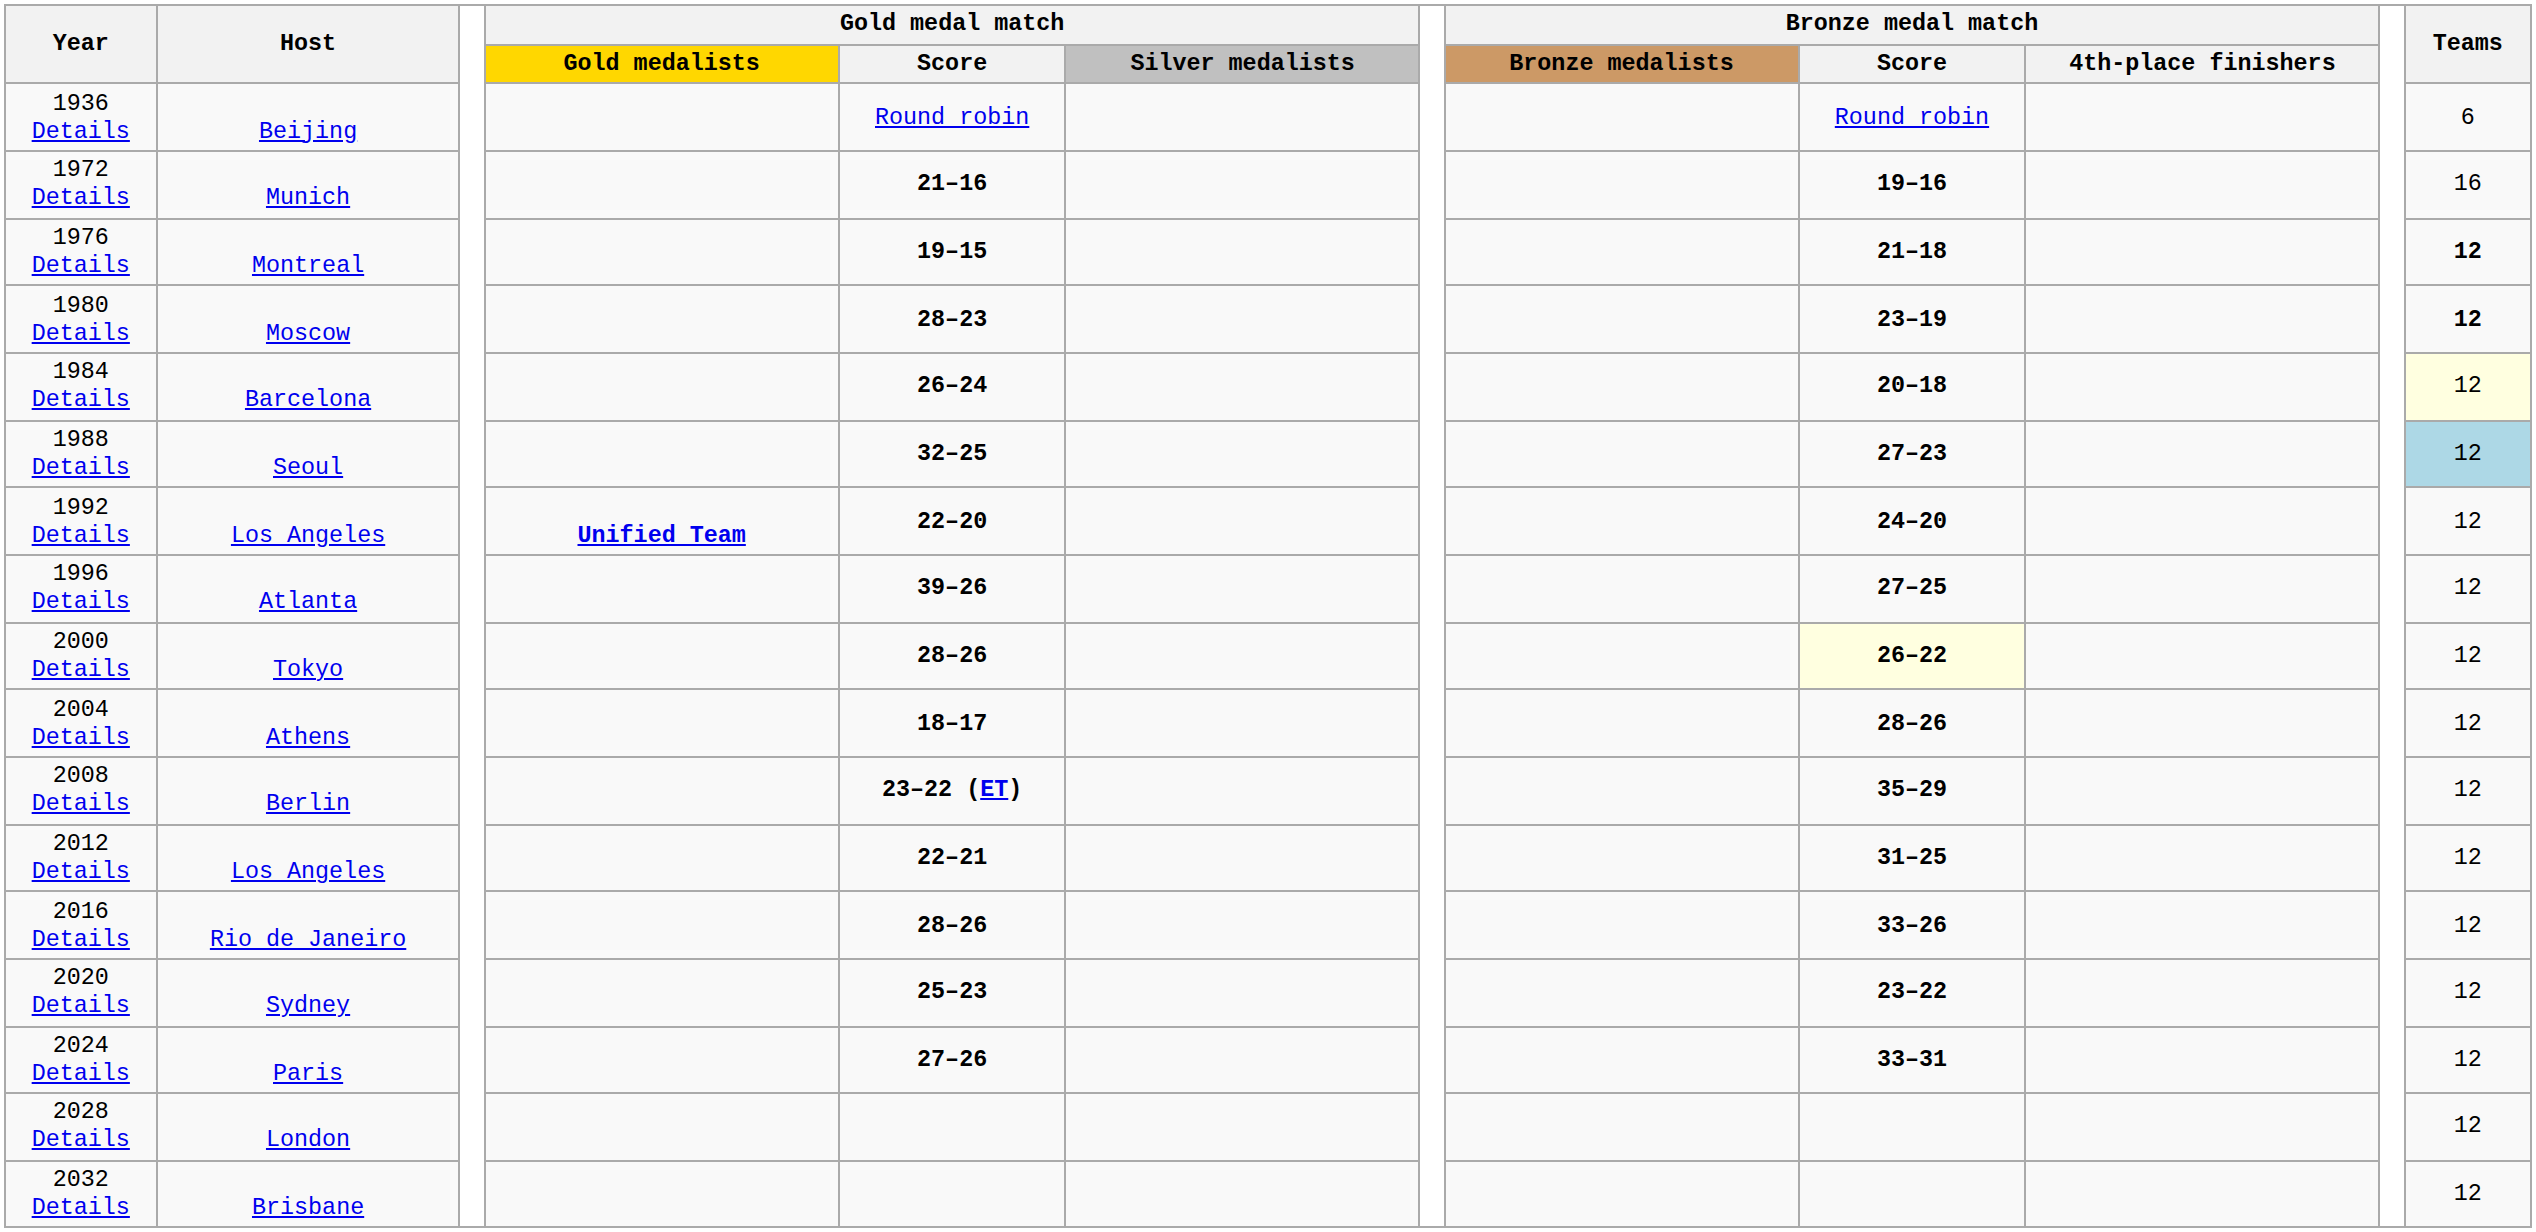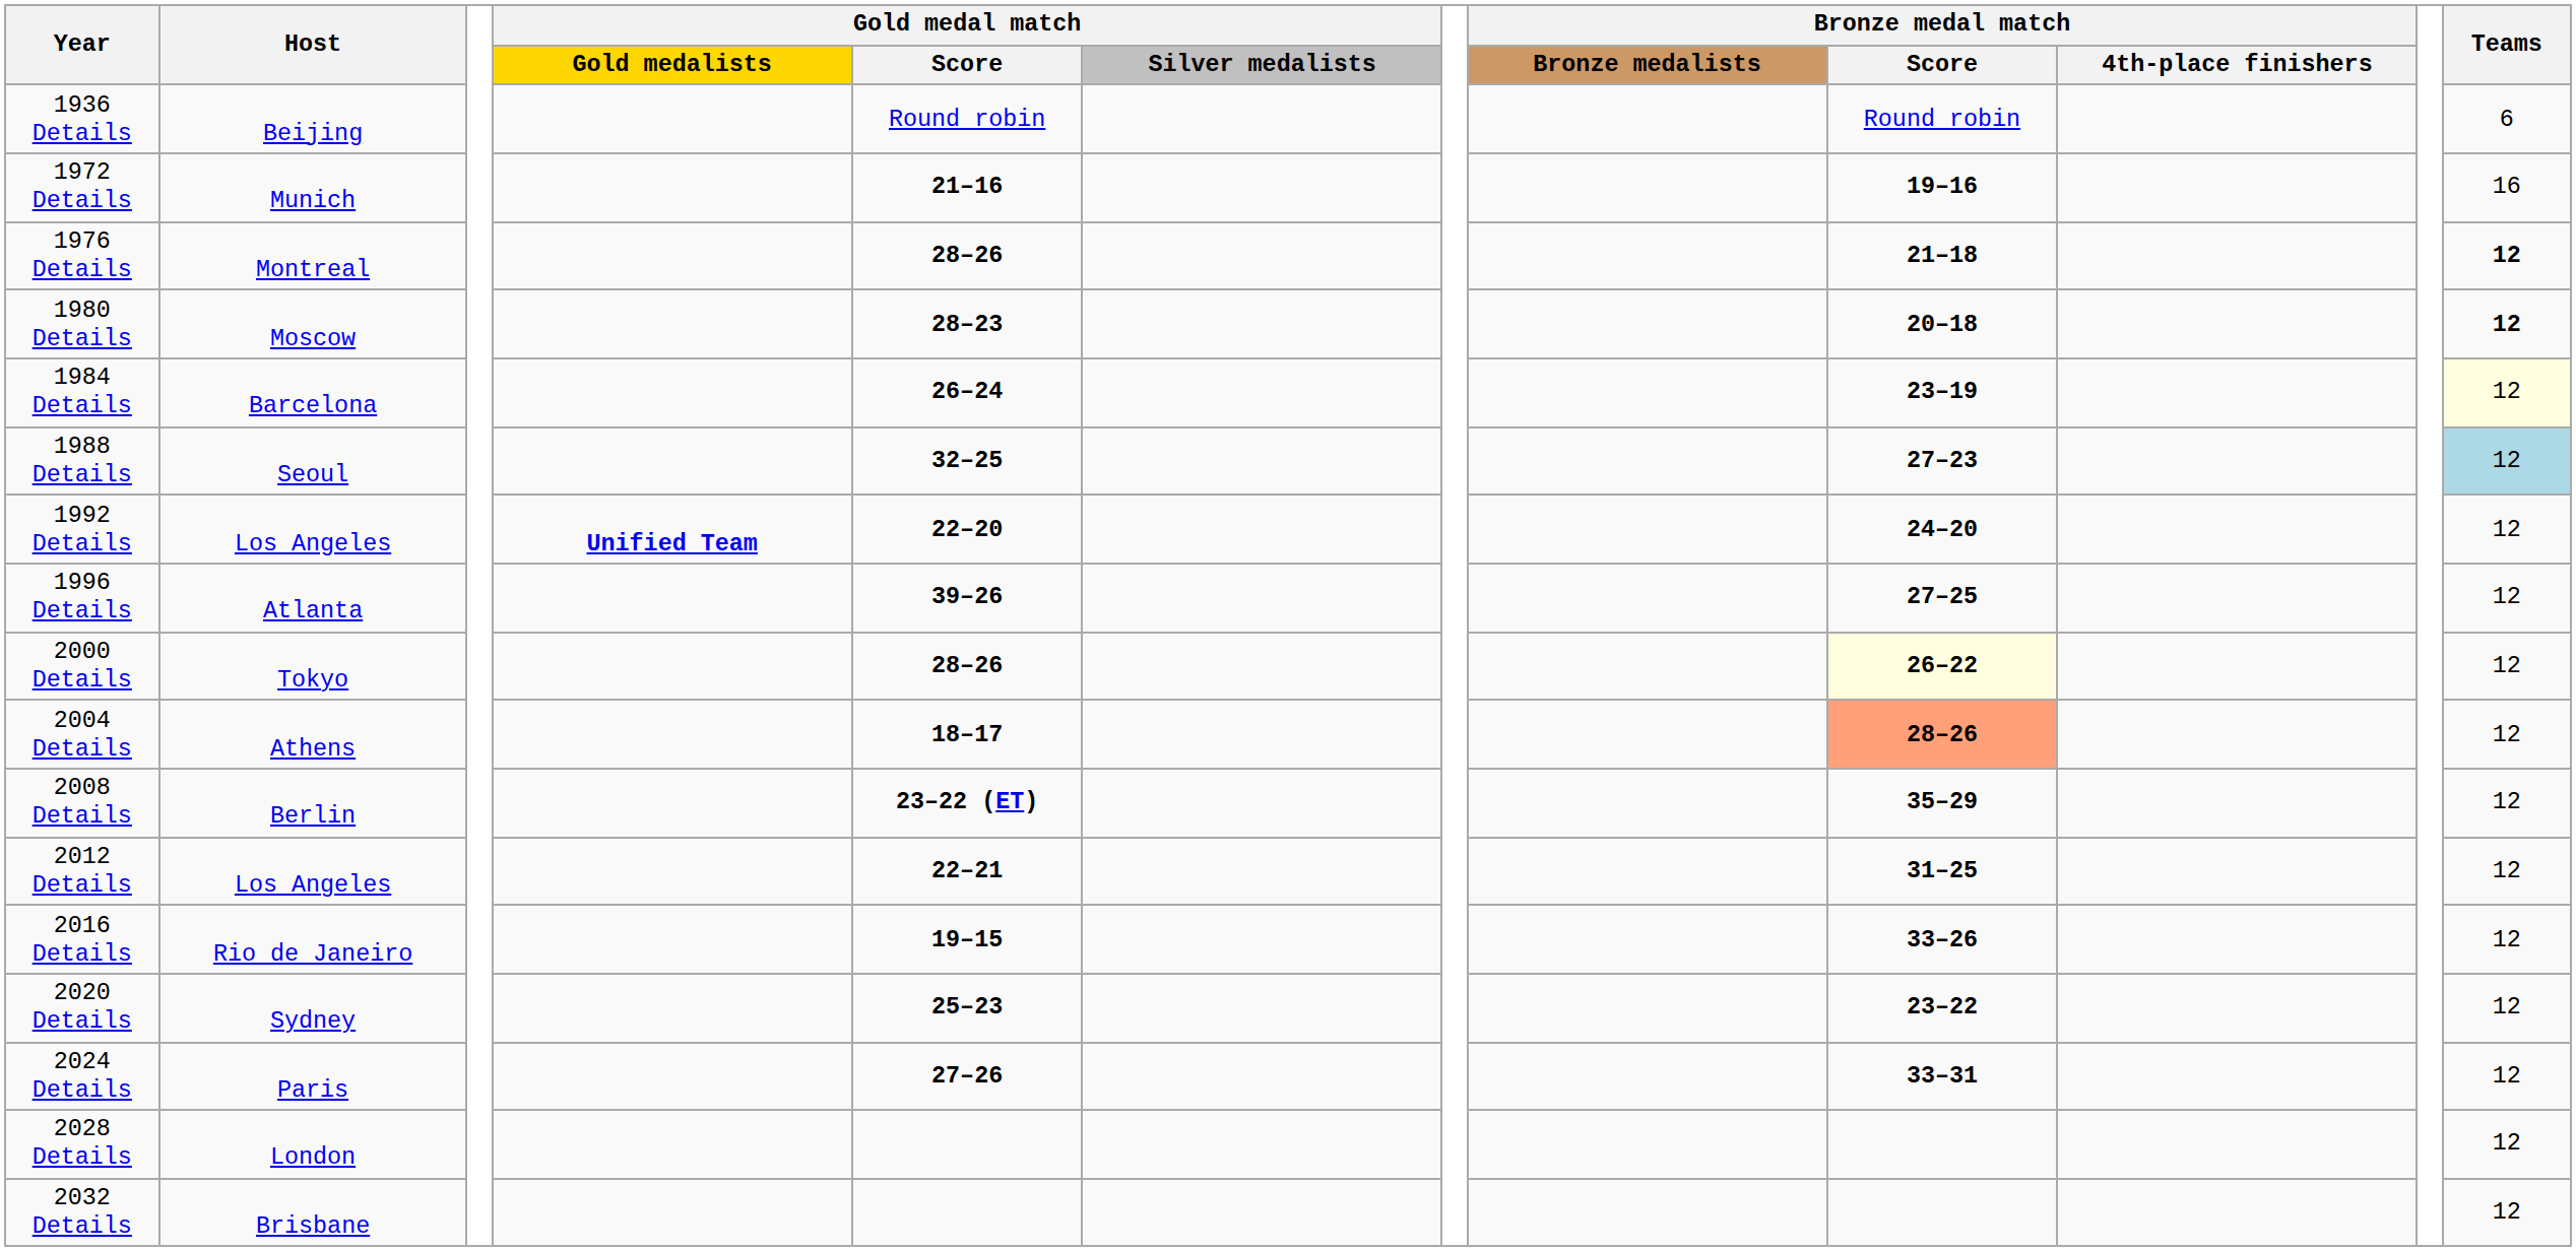1976 Details | Gold medal match / Score: 19–15 -> 28–26
1980 Details | Bronze medal match / Score: 23–19 -> 20–18
1984 Details | Bronze medal match / Score: 20–18 -> 23–19
2004 Details | Bronze medal match / Score: no background -> lightsalmon background
2016 Details | Gold medal match / Score: 28–26 -> 19–15
